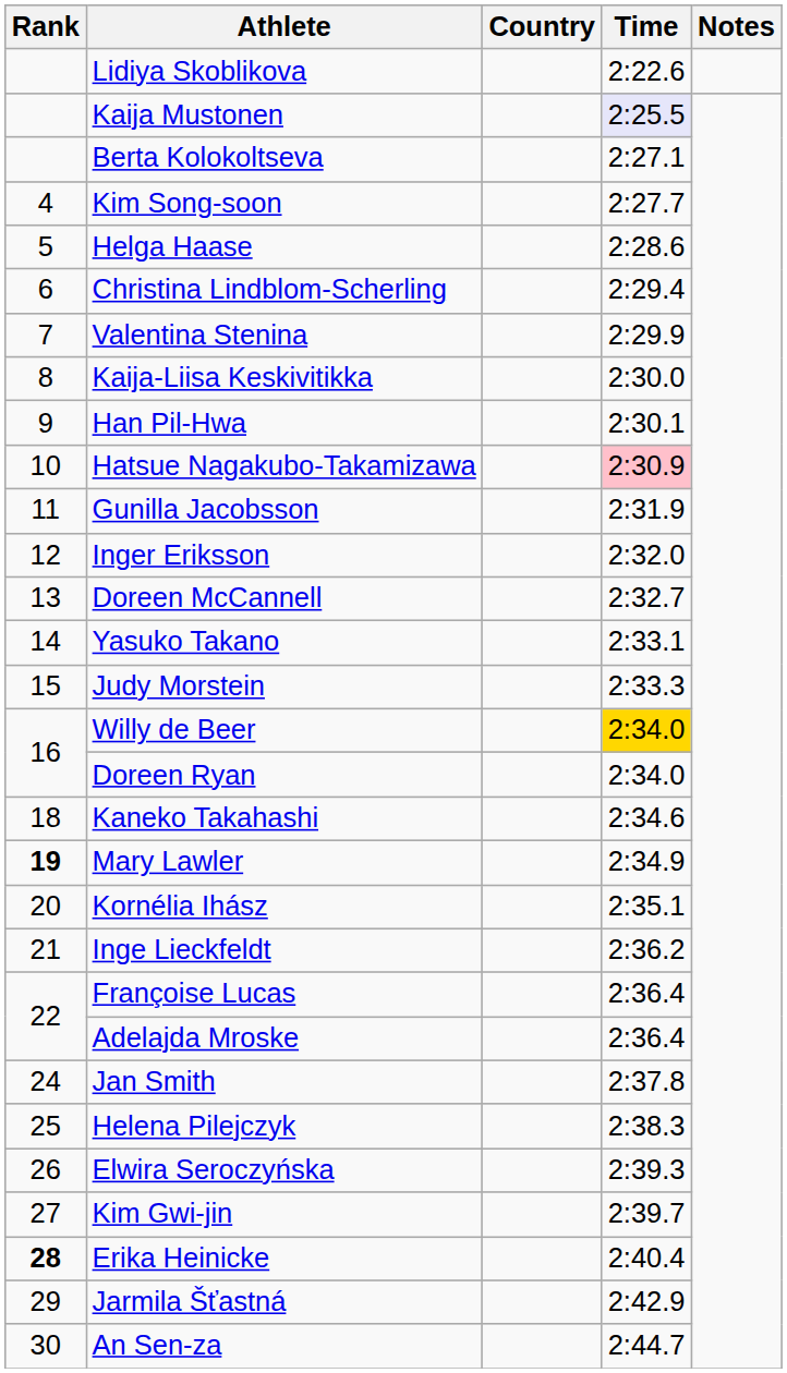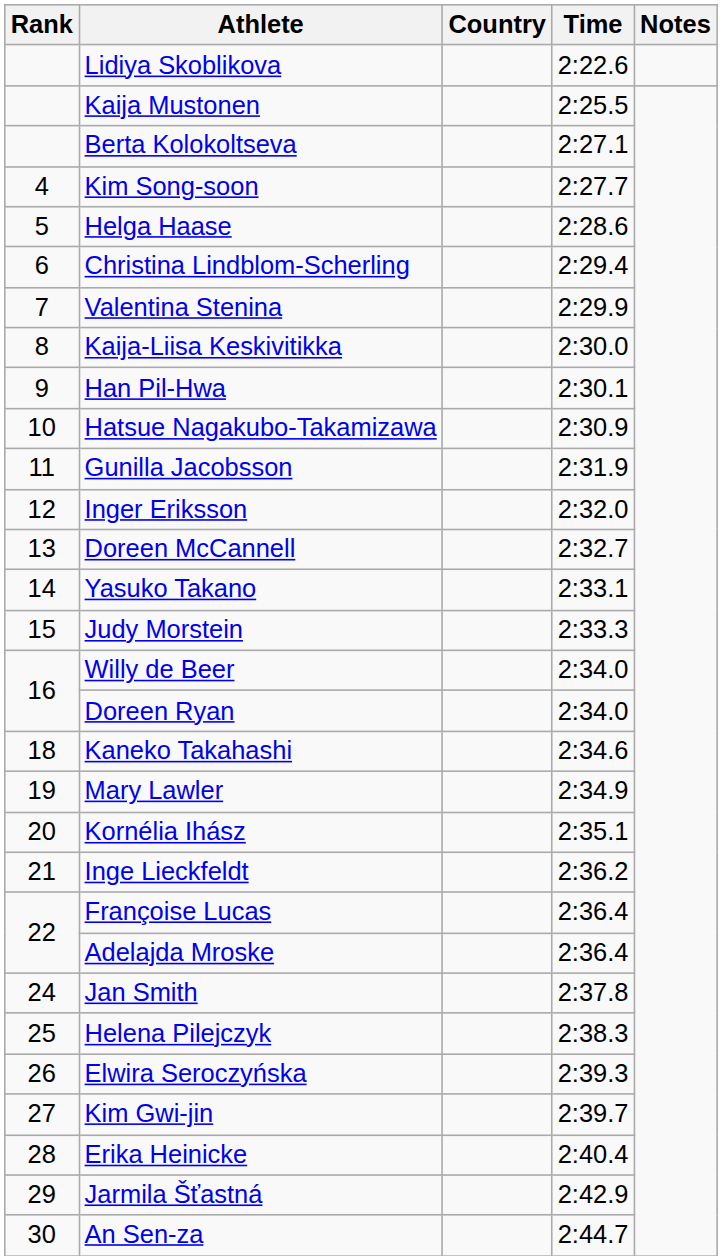Kaija Mustonen | Time: lavender background -> no background
Hatsue Nagakubo-Takamizawa | Time: pink background -> no background
Willy de Beer | Time: gold background -> no background
Mary Lawler | Rank: bold -> normal
Erika Heinicke | Rank: bold -> normal
